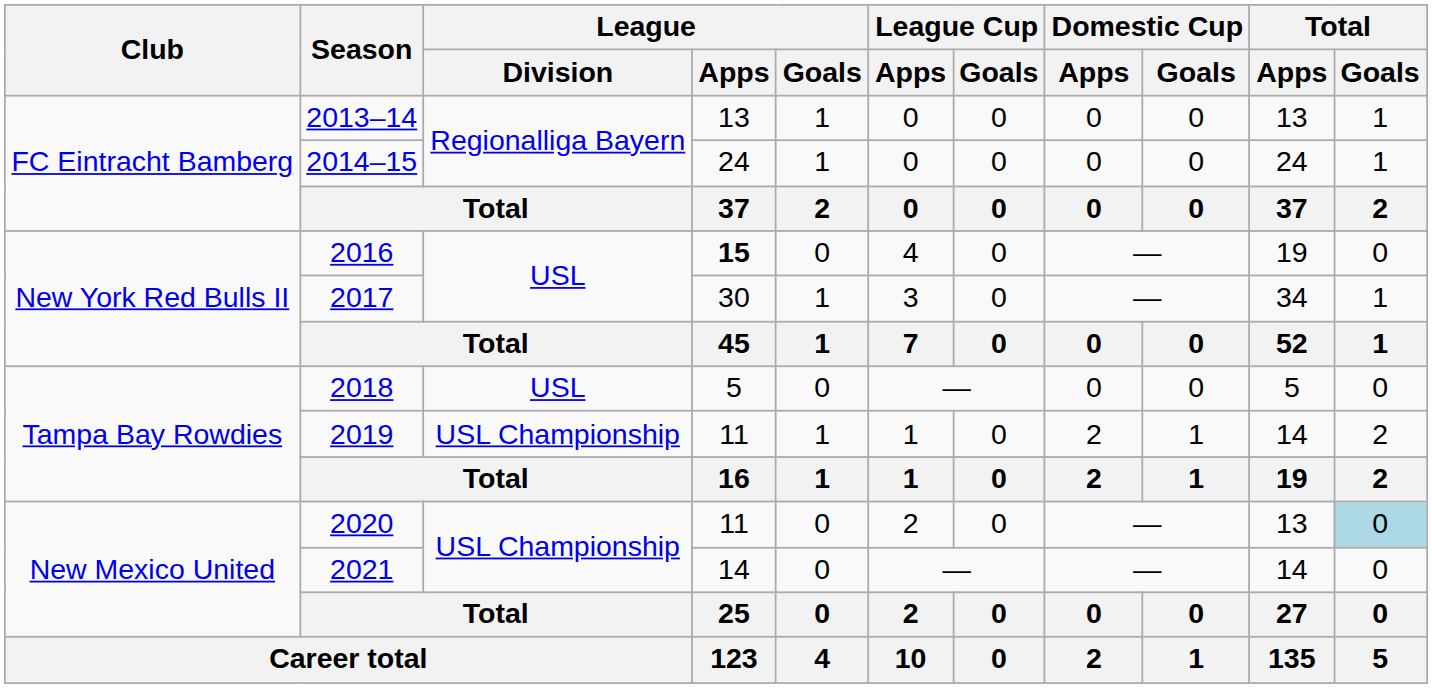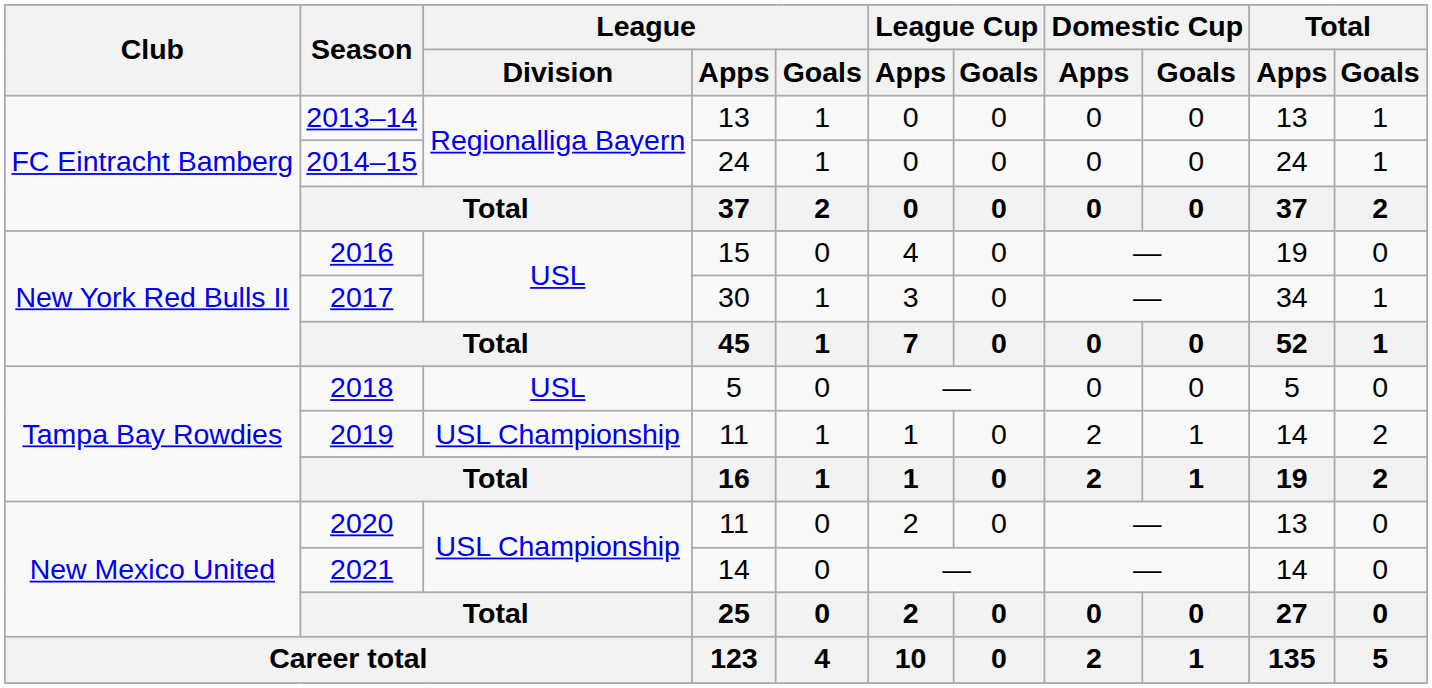2016 | League / Apps: bold -> normal
2020 | Total / Goals: lightblue background -> no background
